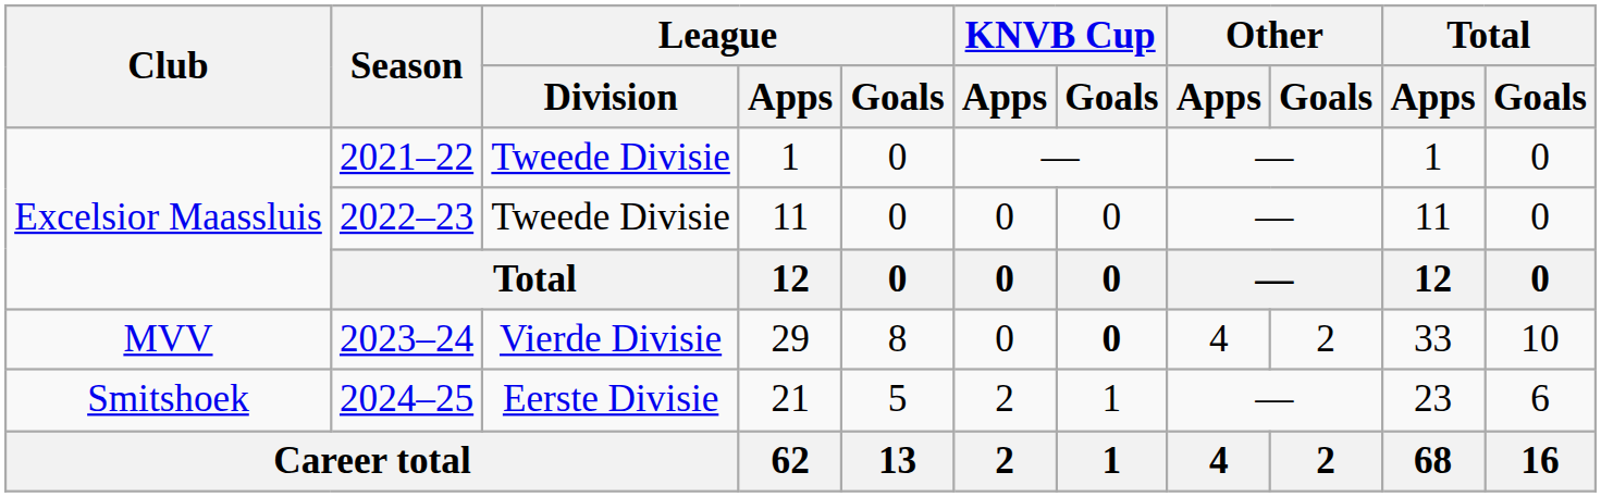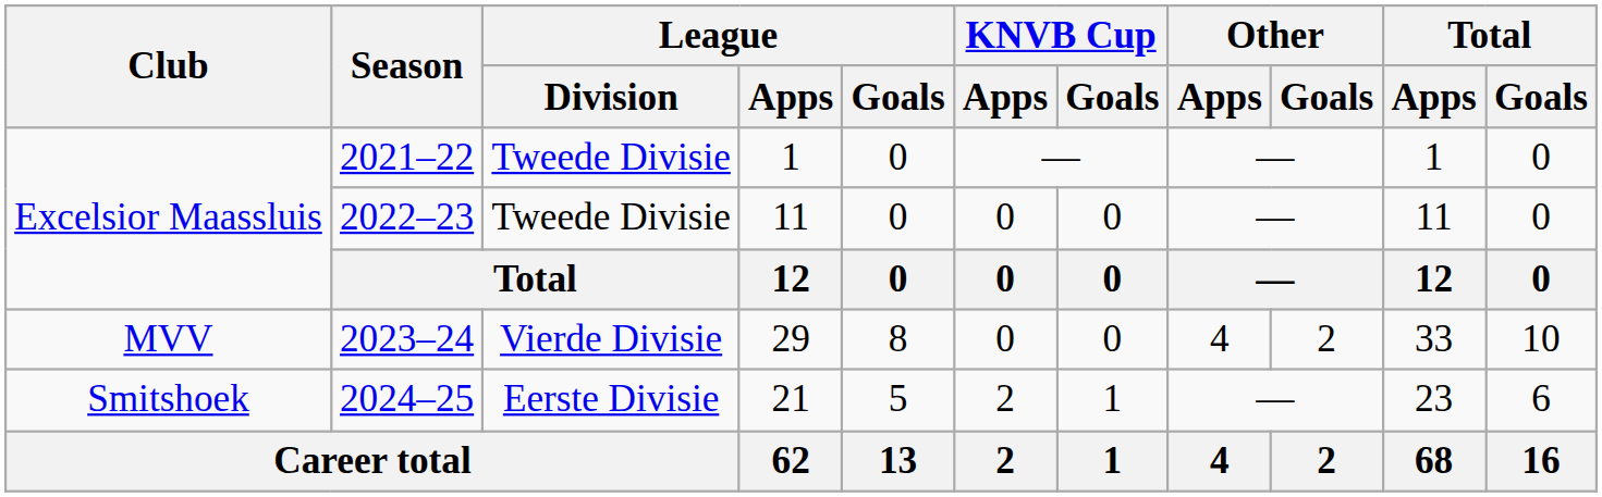2023–24 | KNVB Cup / Goals: bold -> normal
